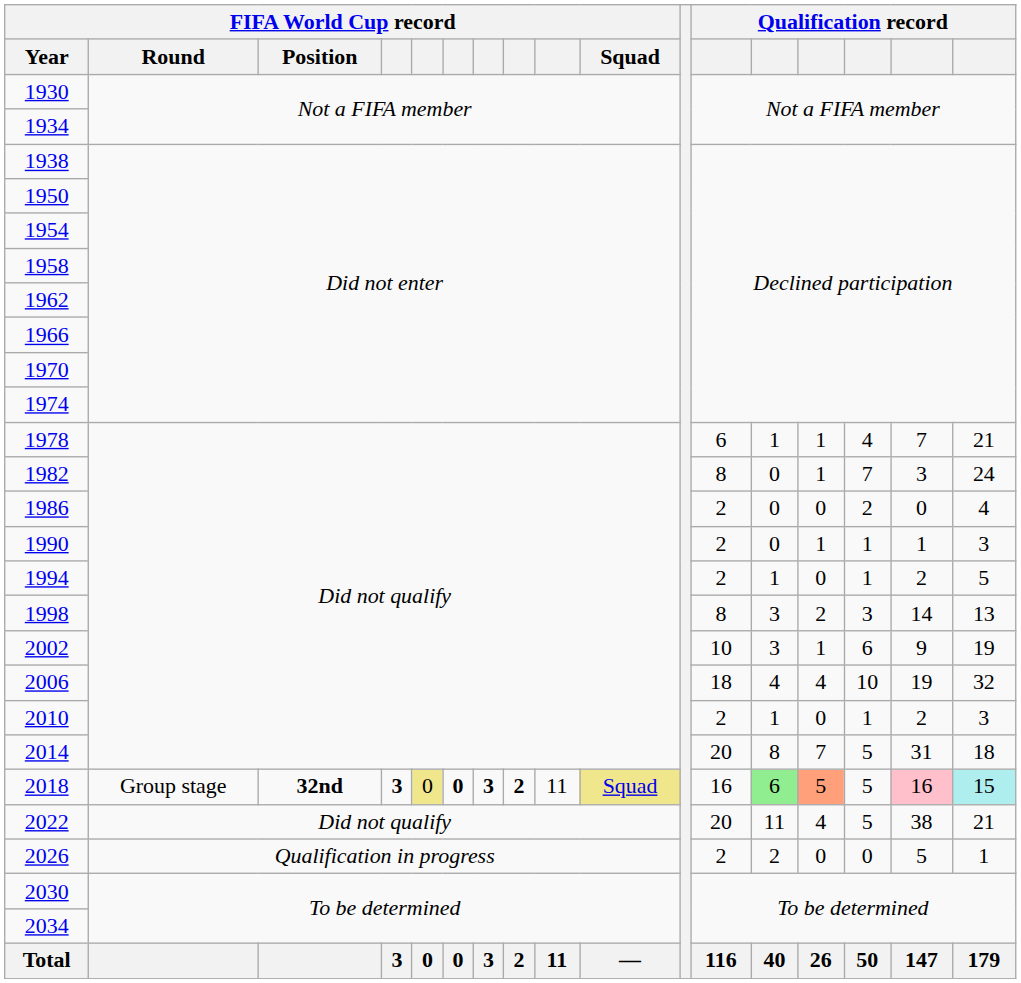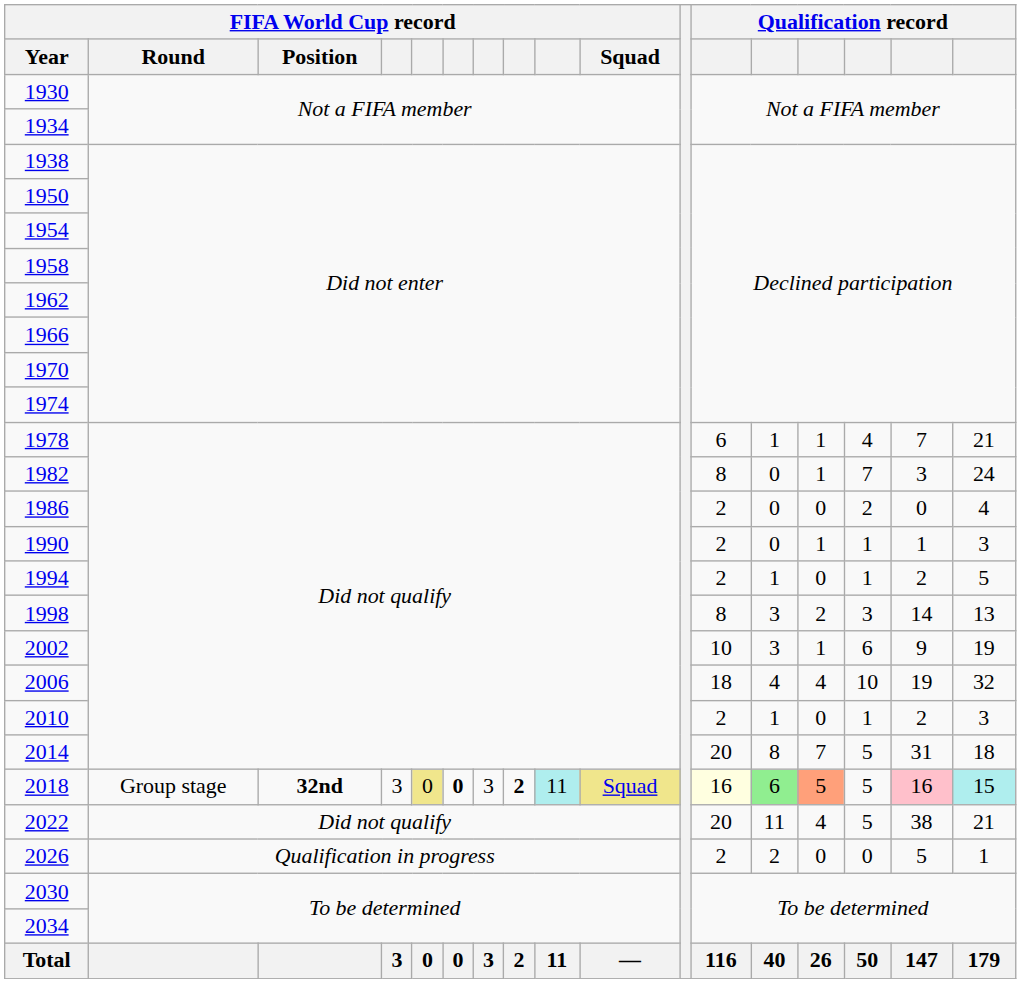2018 | column 4: bold -> normal
2018 | column 7: bold -> normal
2018 | column 9: no background -> paleturquoise background
2018 | column 12: no background -> lightyellow background
